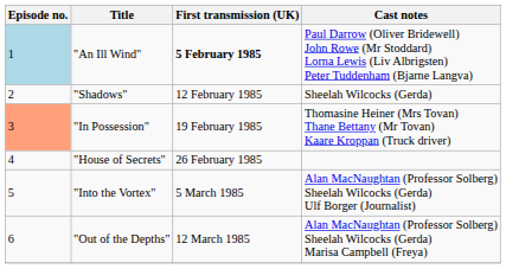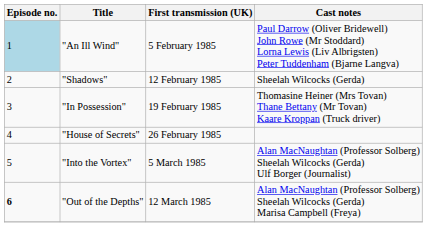"An Ill Wind" | First transmission (UK): bold -> normal
"In Possession" | Episode no.: lightsalmon background -> no background
"Out of the Depths" | Episode no.: normal -> bold
